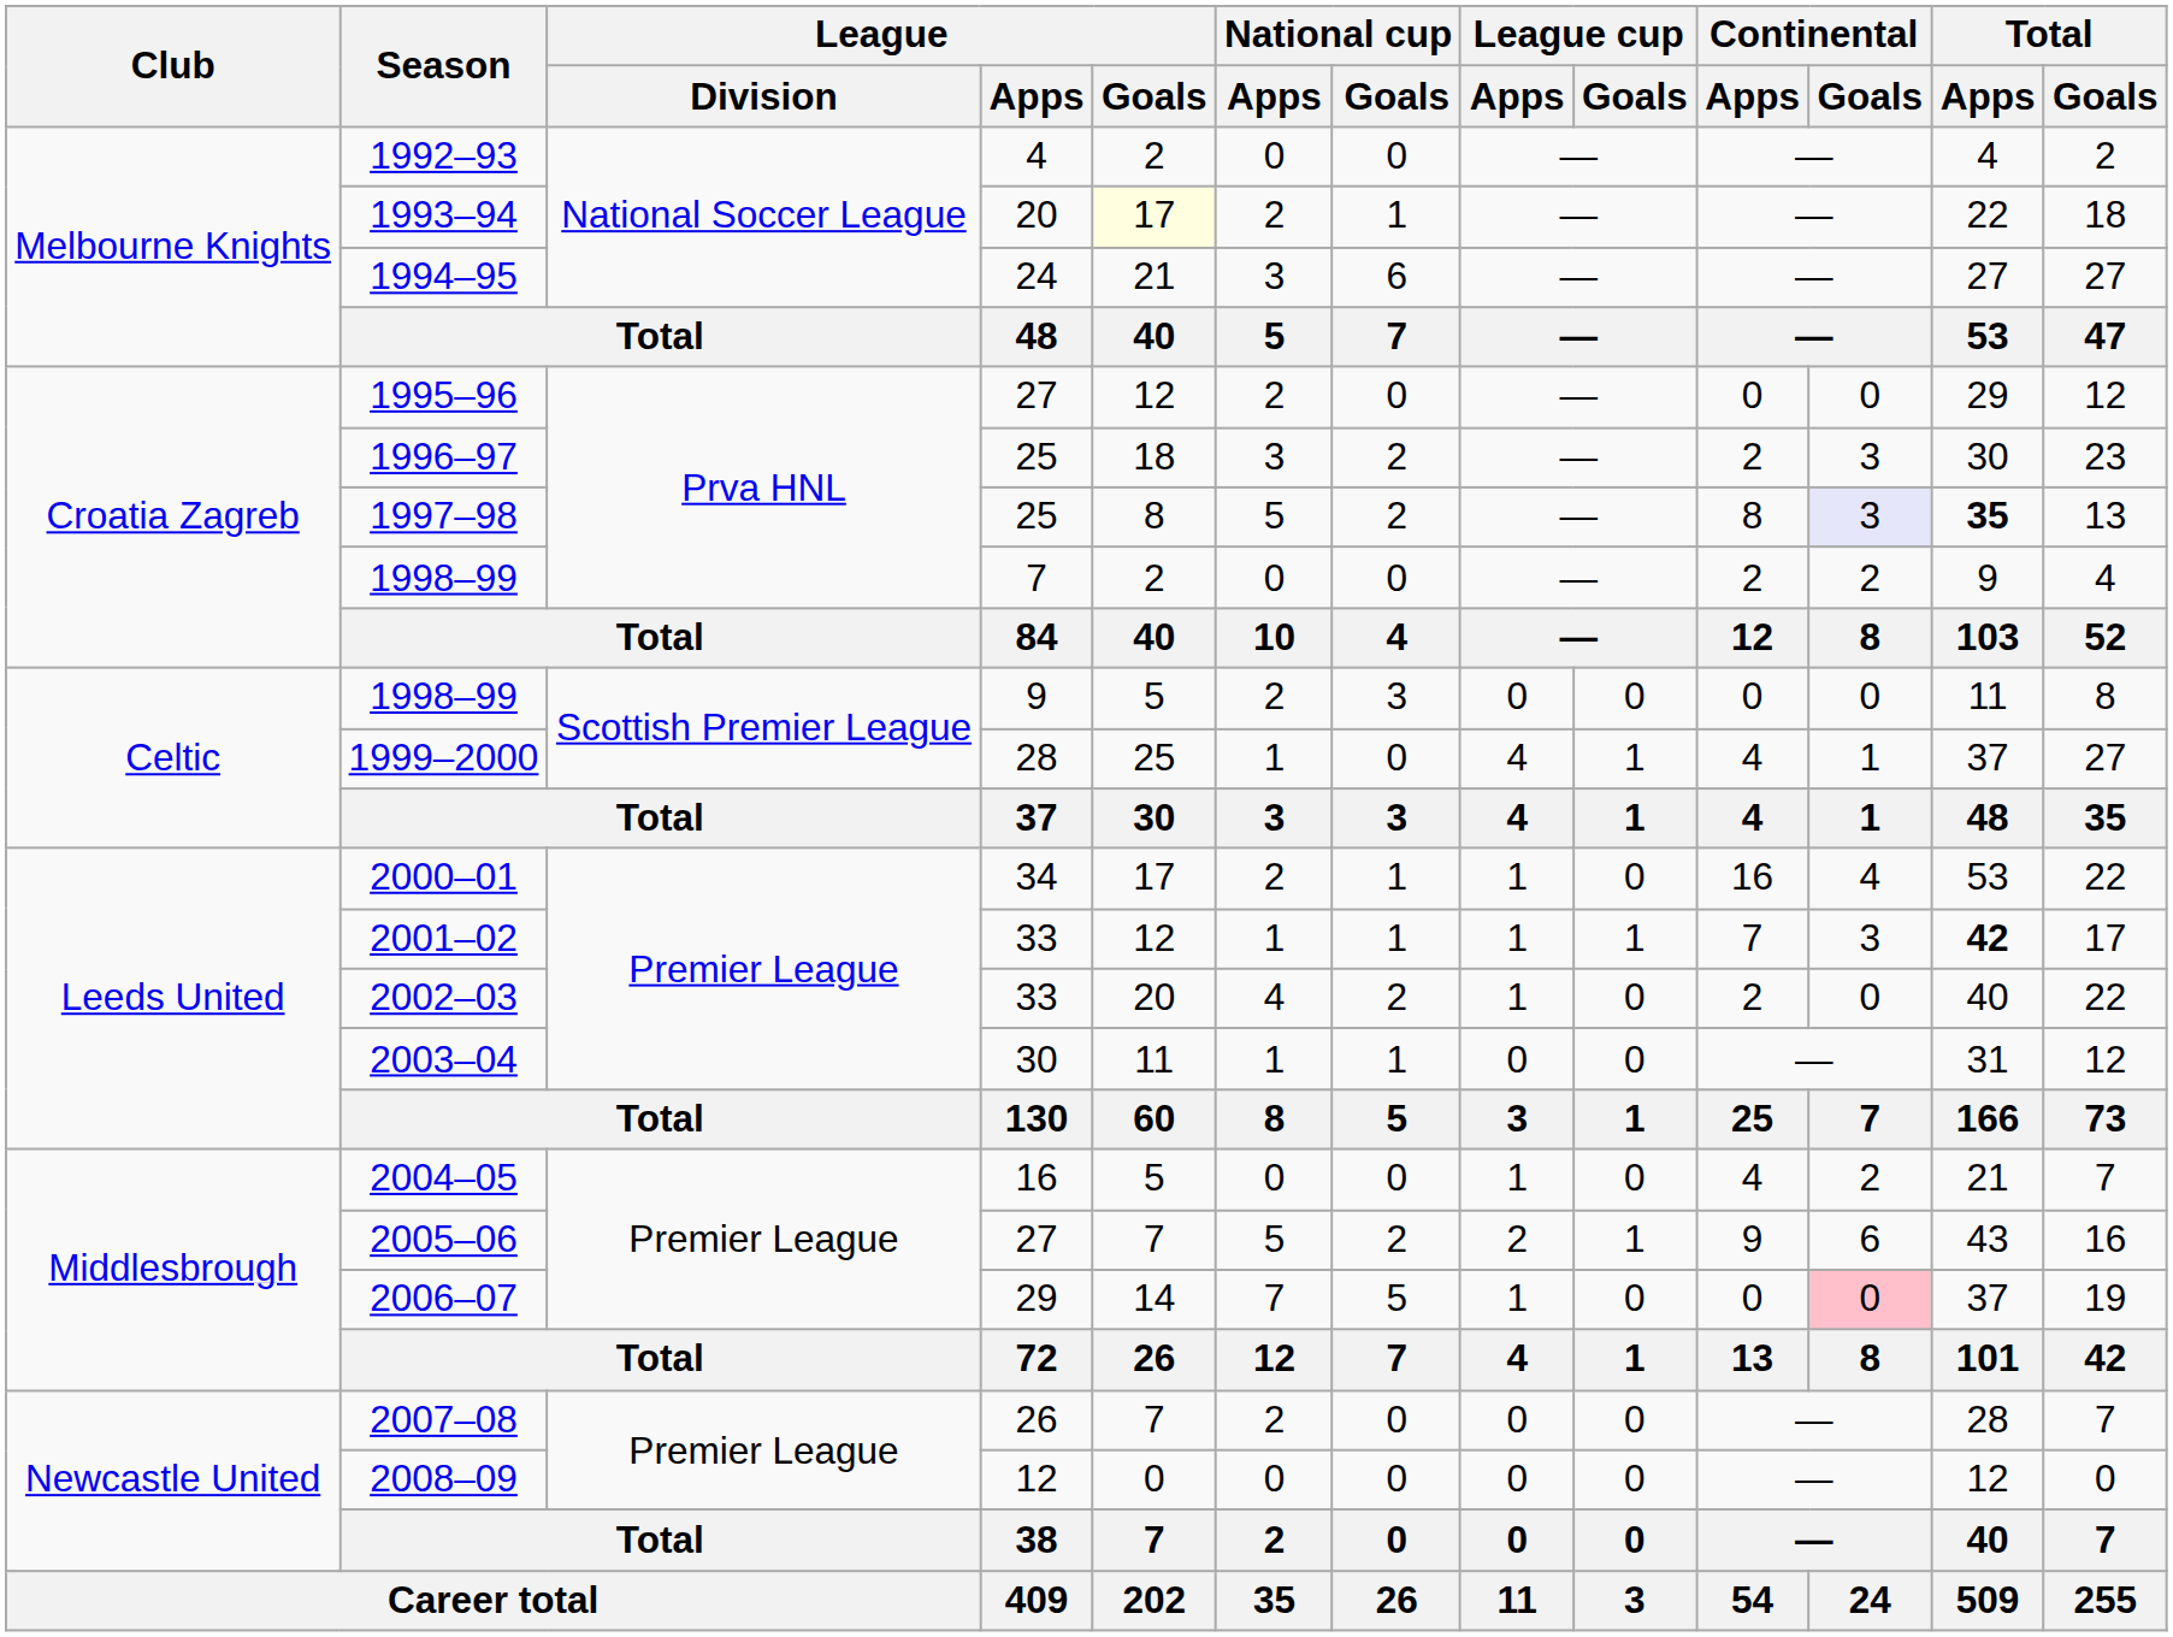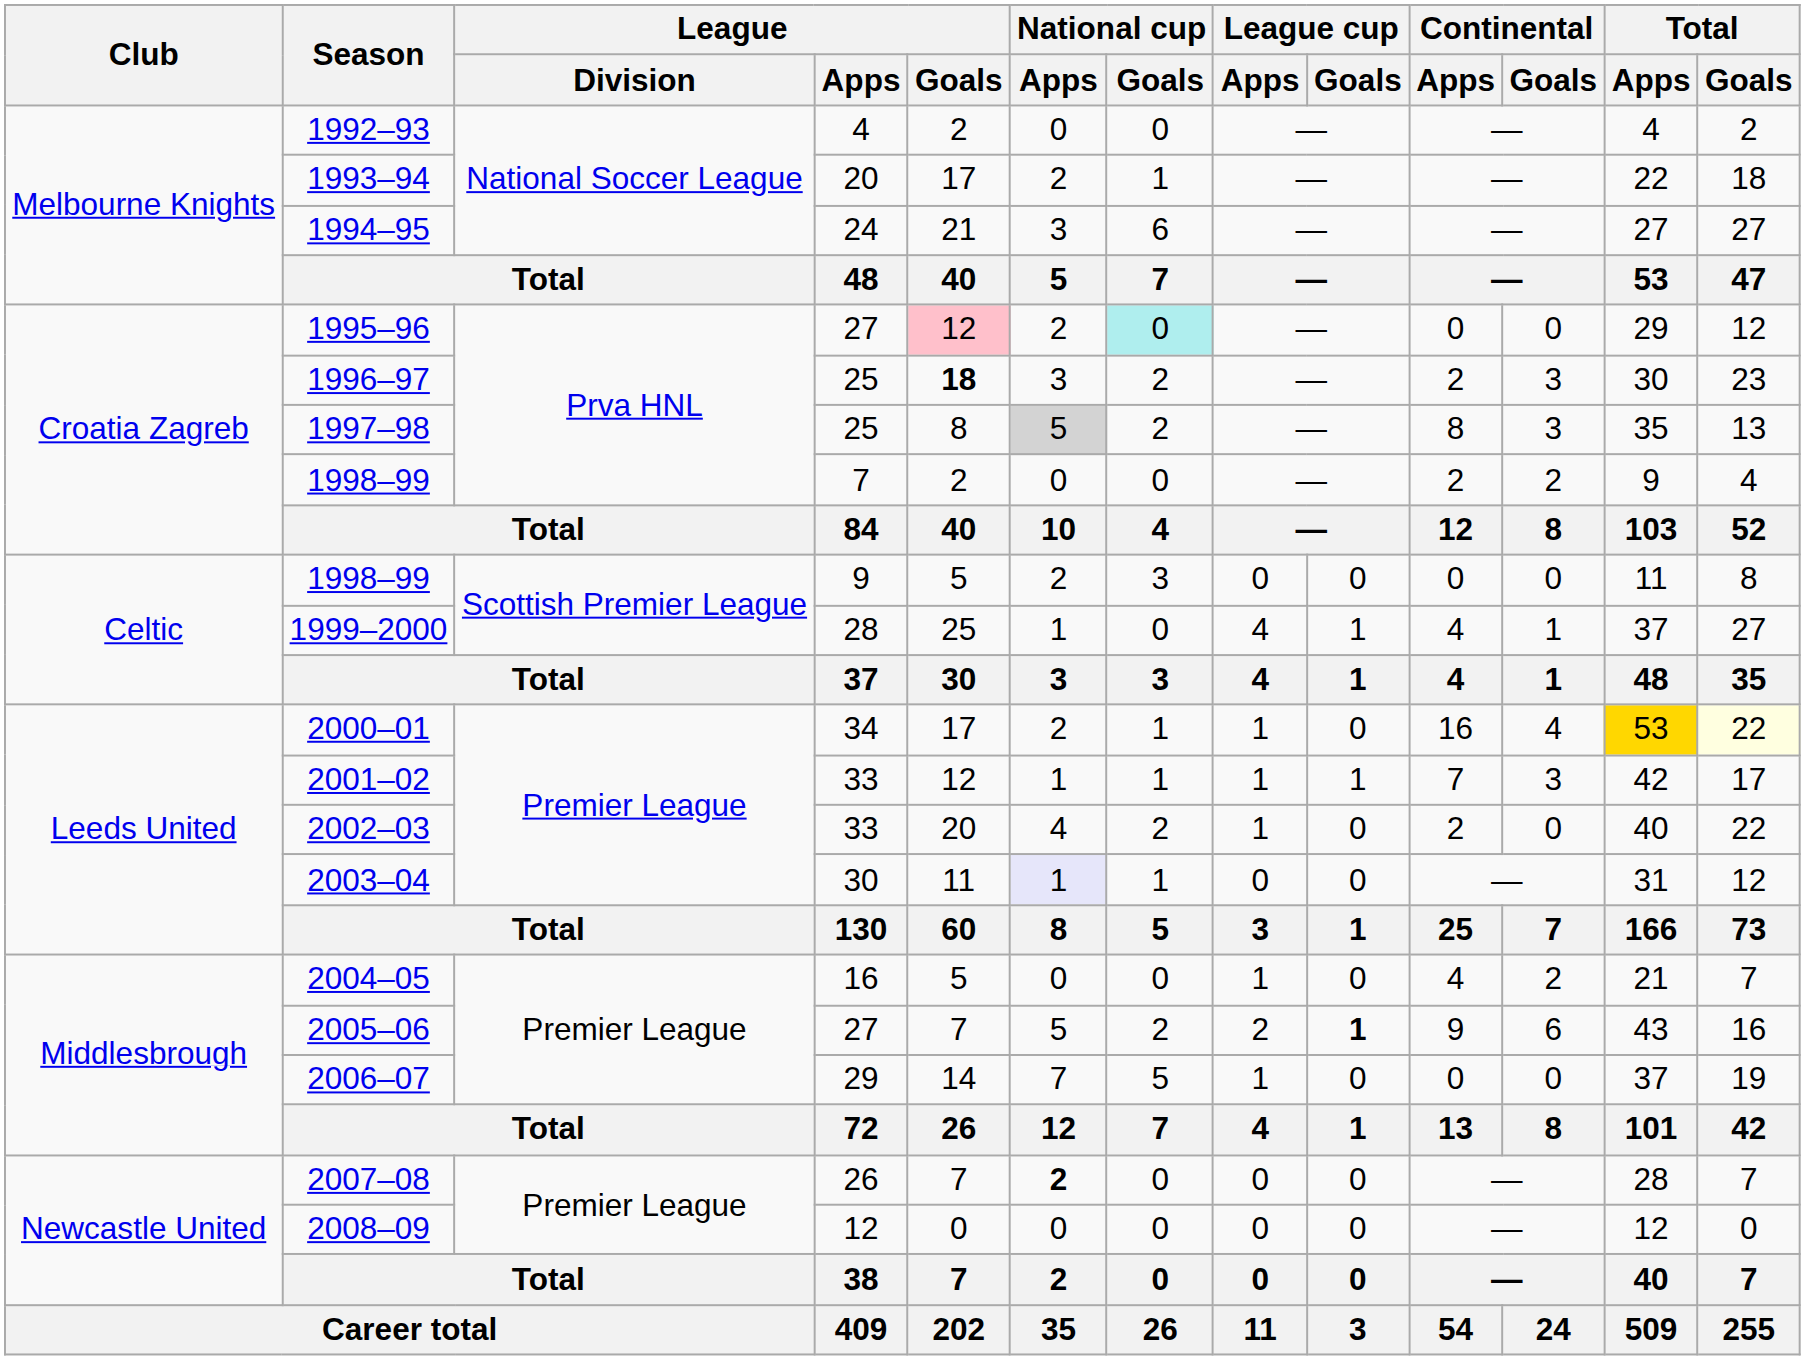1993–94 | League / Goals: lightyellow background -> no background
1995–96 | League / Goals: no background -> pink background
1995–96 | National cup / Goals: no background -> paleturquoise background
1996–97 | League / Goals: normal -> bold
1997–98 | National cup / Apps: no background -> lightgrey background
1997–98 | Continental / Goals: lavender background -> no background
1997–98 | Total / Apps: bold -> normal
2000–01 | Total / Apps: no background -> gold background
2000–01 | Total / Goals: no background -> lightyellow background
2001–02 | Total / Apps: bold -> normal
2003–04 | National cup / Apps: no background -> lavender background
2005–06 | League cup / Goals: normal -> bold
2006–07 | Continental / Goals: pink background -> no background
2007–08 | National cup / Apps: normal -> bold
